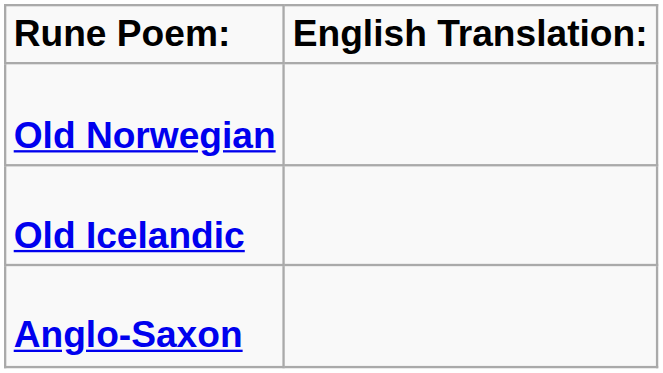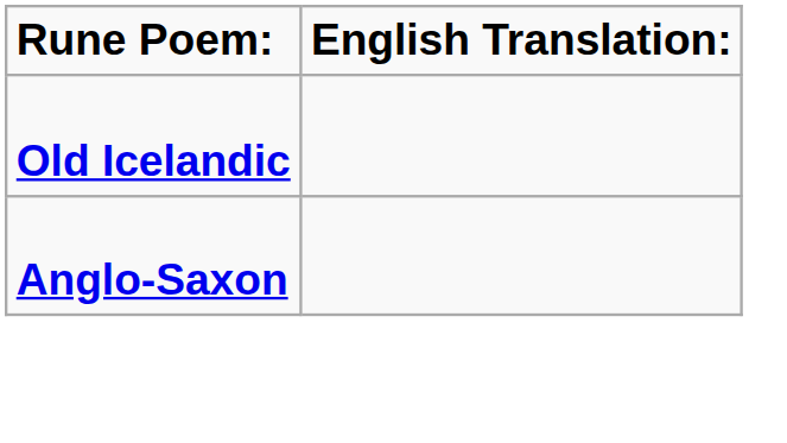- row: Old Norwegian
